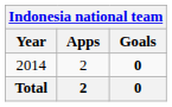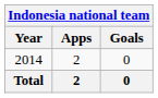2014 | Goals: bold -> normal
